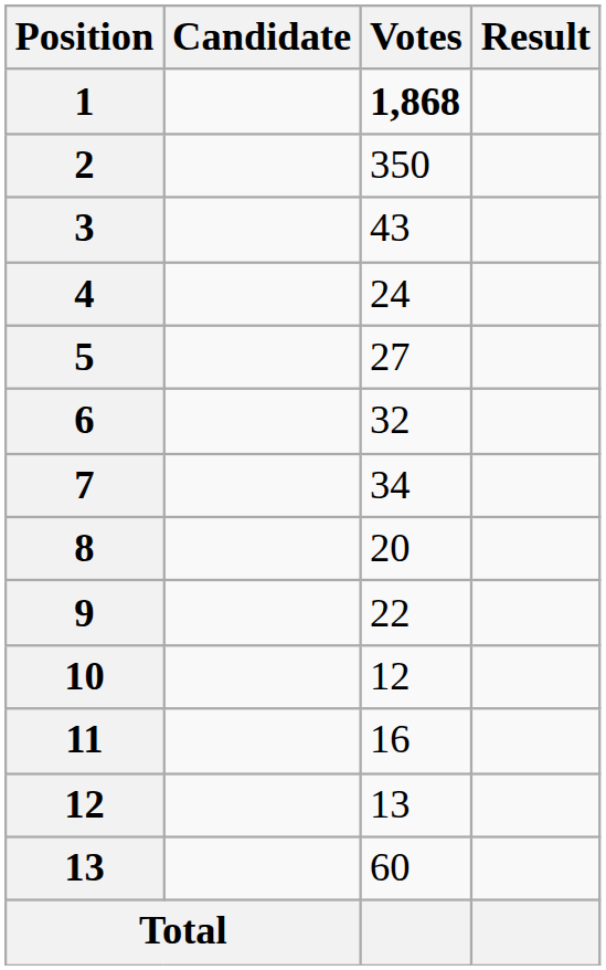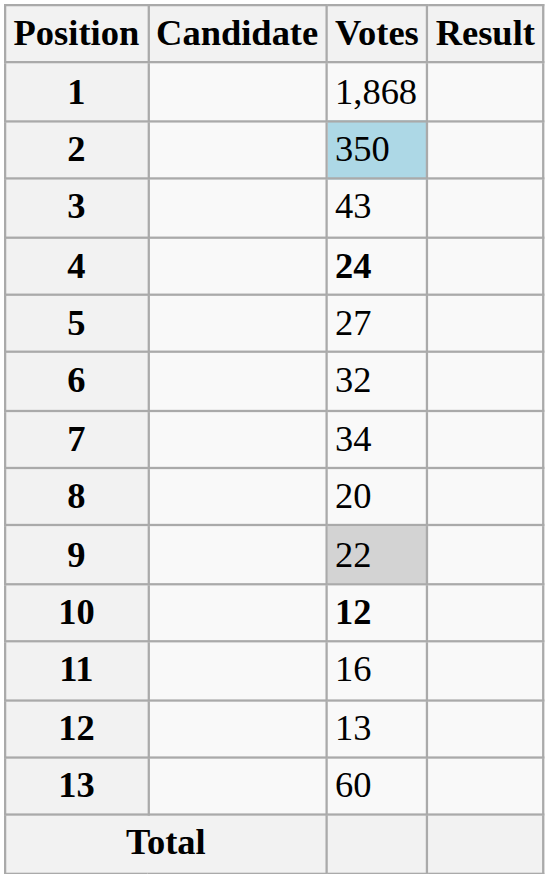1 | Votes: bold -> normal
2 | Votes: no background -> lightblue background
4 | Votes: normal -> bold
9 | Votes: no background -> lightgrey background
10 | Votes: normal -> bold
